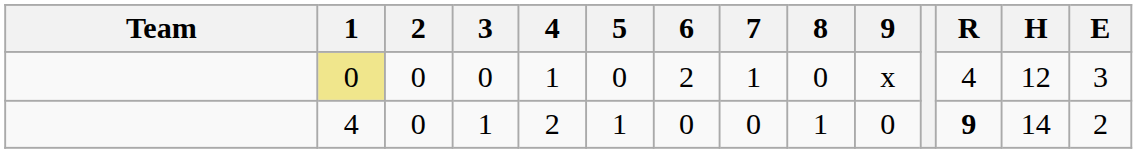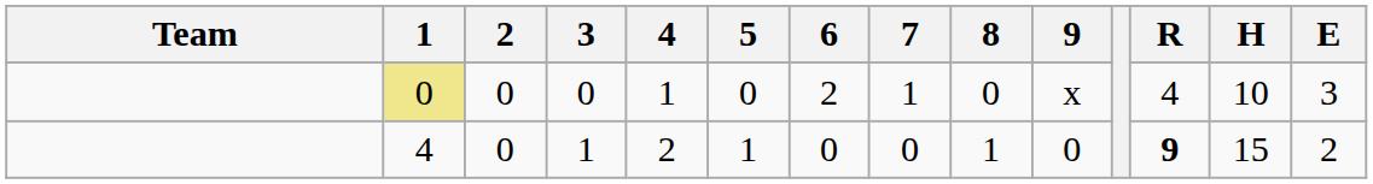row 2 | H: 12 -> 10
row 3 | H: 14 -> 15
